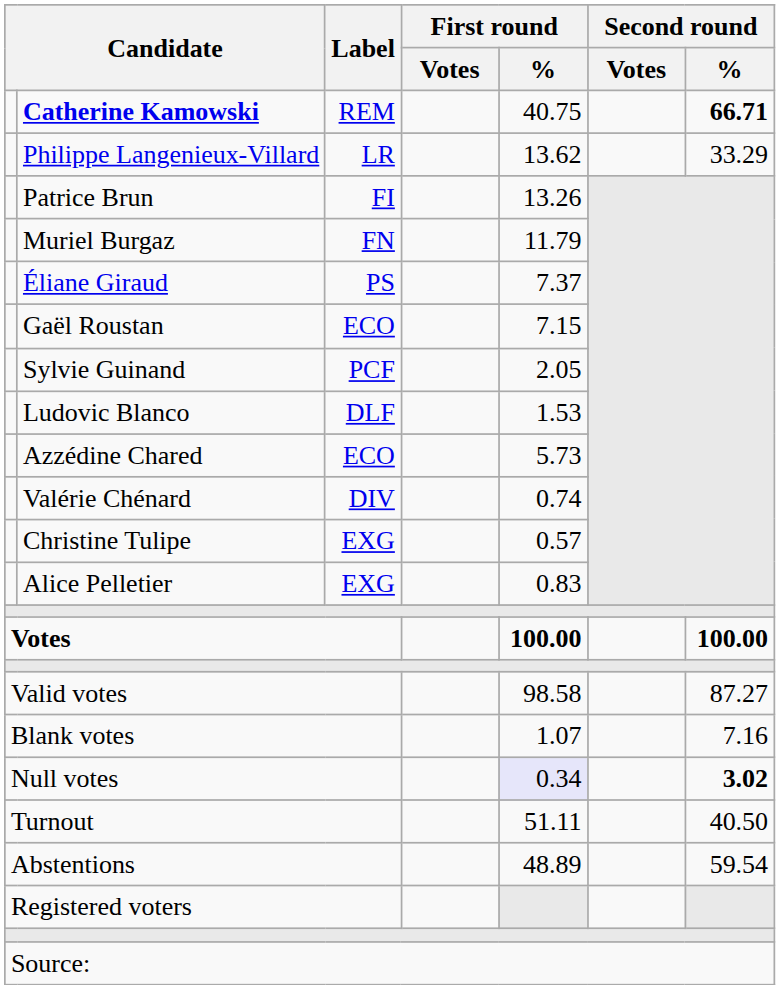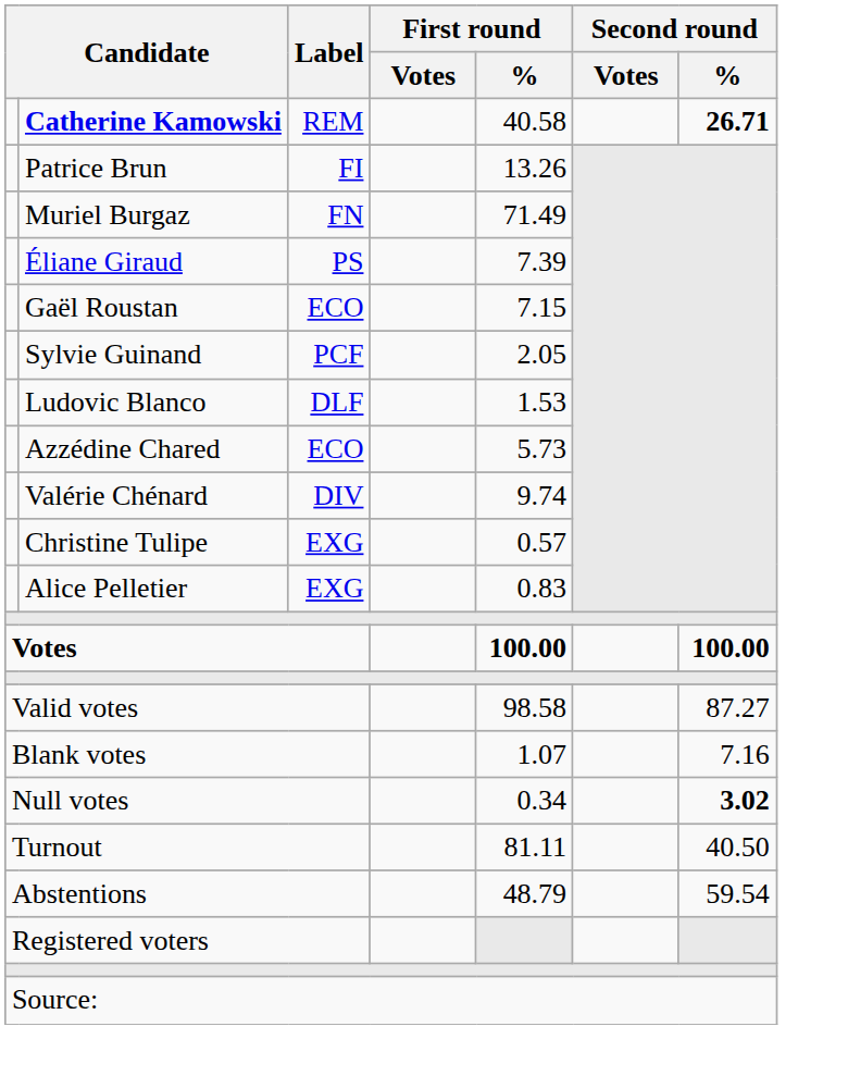Catherine Kamowski | First round / %: 40.75 -> 40.58
Catherine Kamowski | Second round / %: 66.71 -> 26.71
- row: Philippe Langenieux-Villard | LR | 13.62 | 33.29
Muriel Burgaz | First round / %: 11.79 -> 71.49
Éliane Giraud | First round / %: 7.37 -> 7.39
Valérie Chénard | First round / %: 0.74 -> 9.74
Null votes | First round / %: lavender background -> no background
Turnout | First round / %: 51.11 -> 81.11
Abstentions | First round / %: 48.89 -> 48.79
